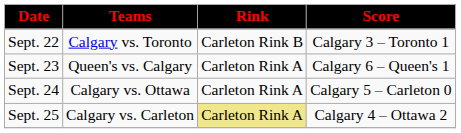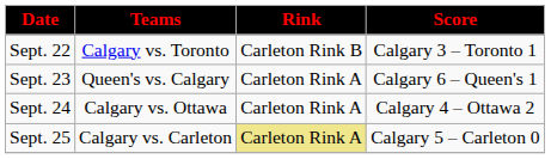Sept. 24 | Score: Calgary 5 – Carleton 0 -> Calgary 4 – Ottawa 2
Sept. 25 | Score: Calgary 4 – Ottawa 2 -> Calgary 5 – Carleton 0
